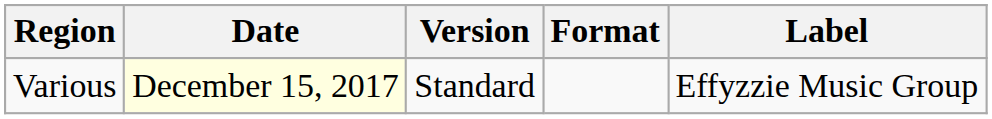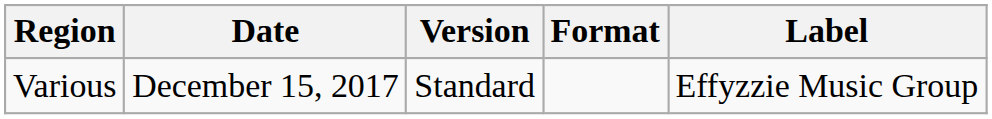Various | Date: lightyellow background -> no background
